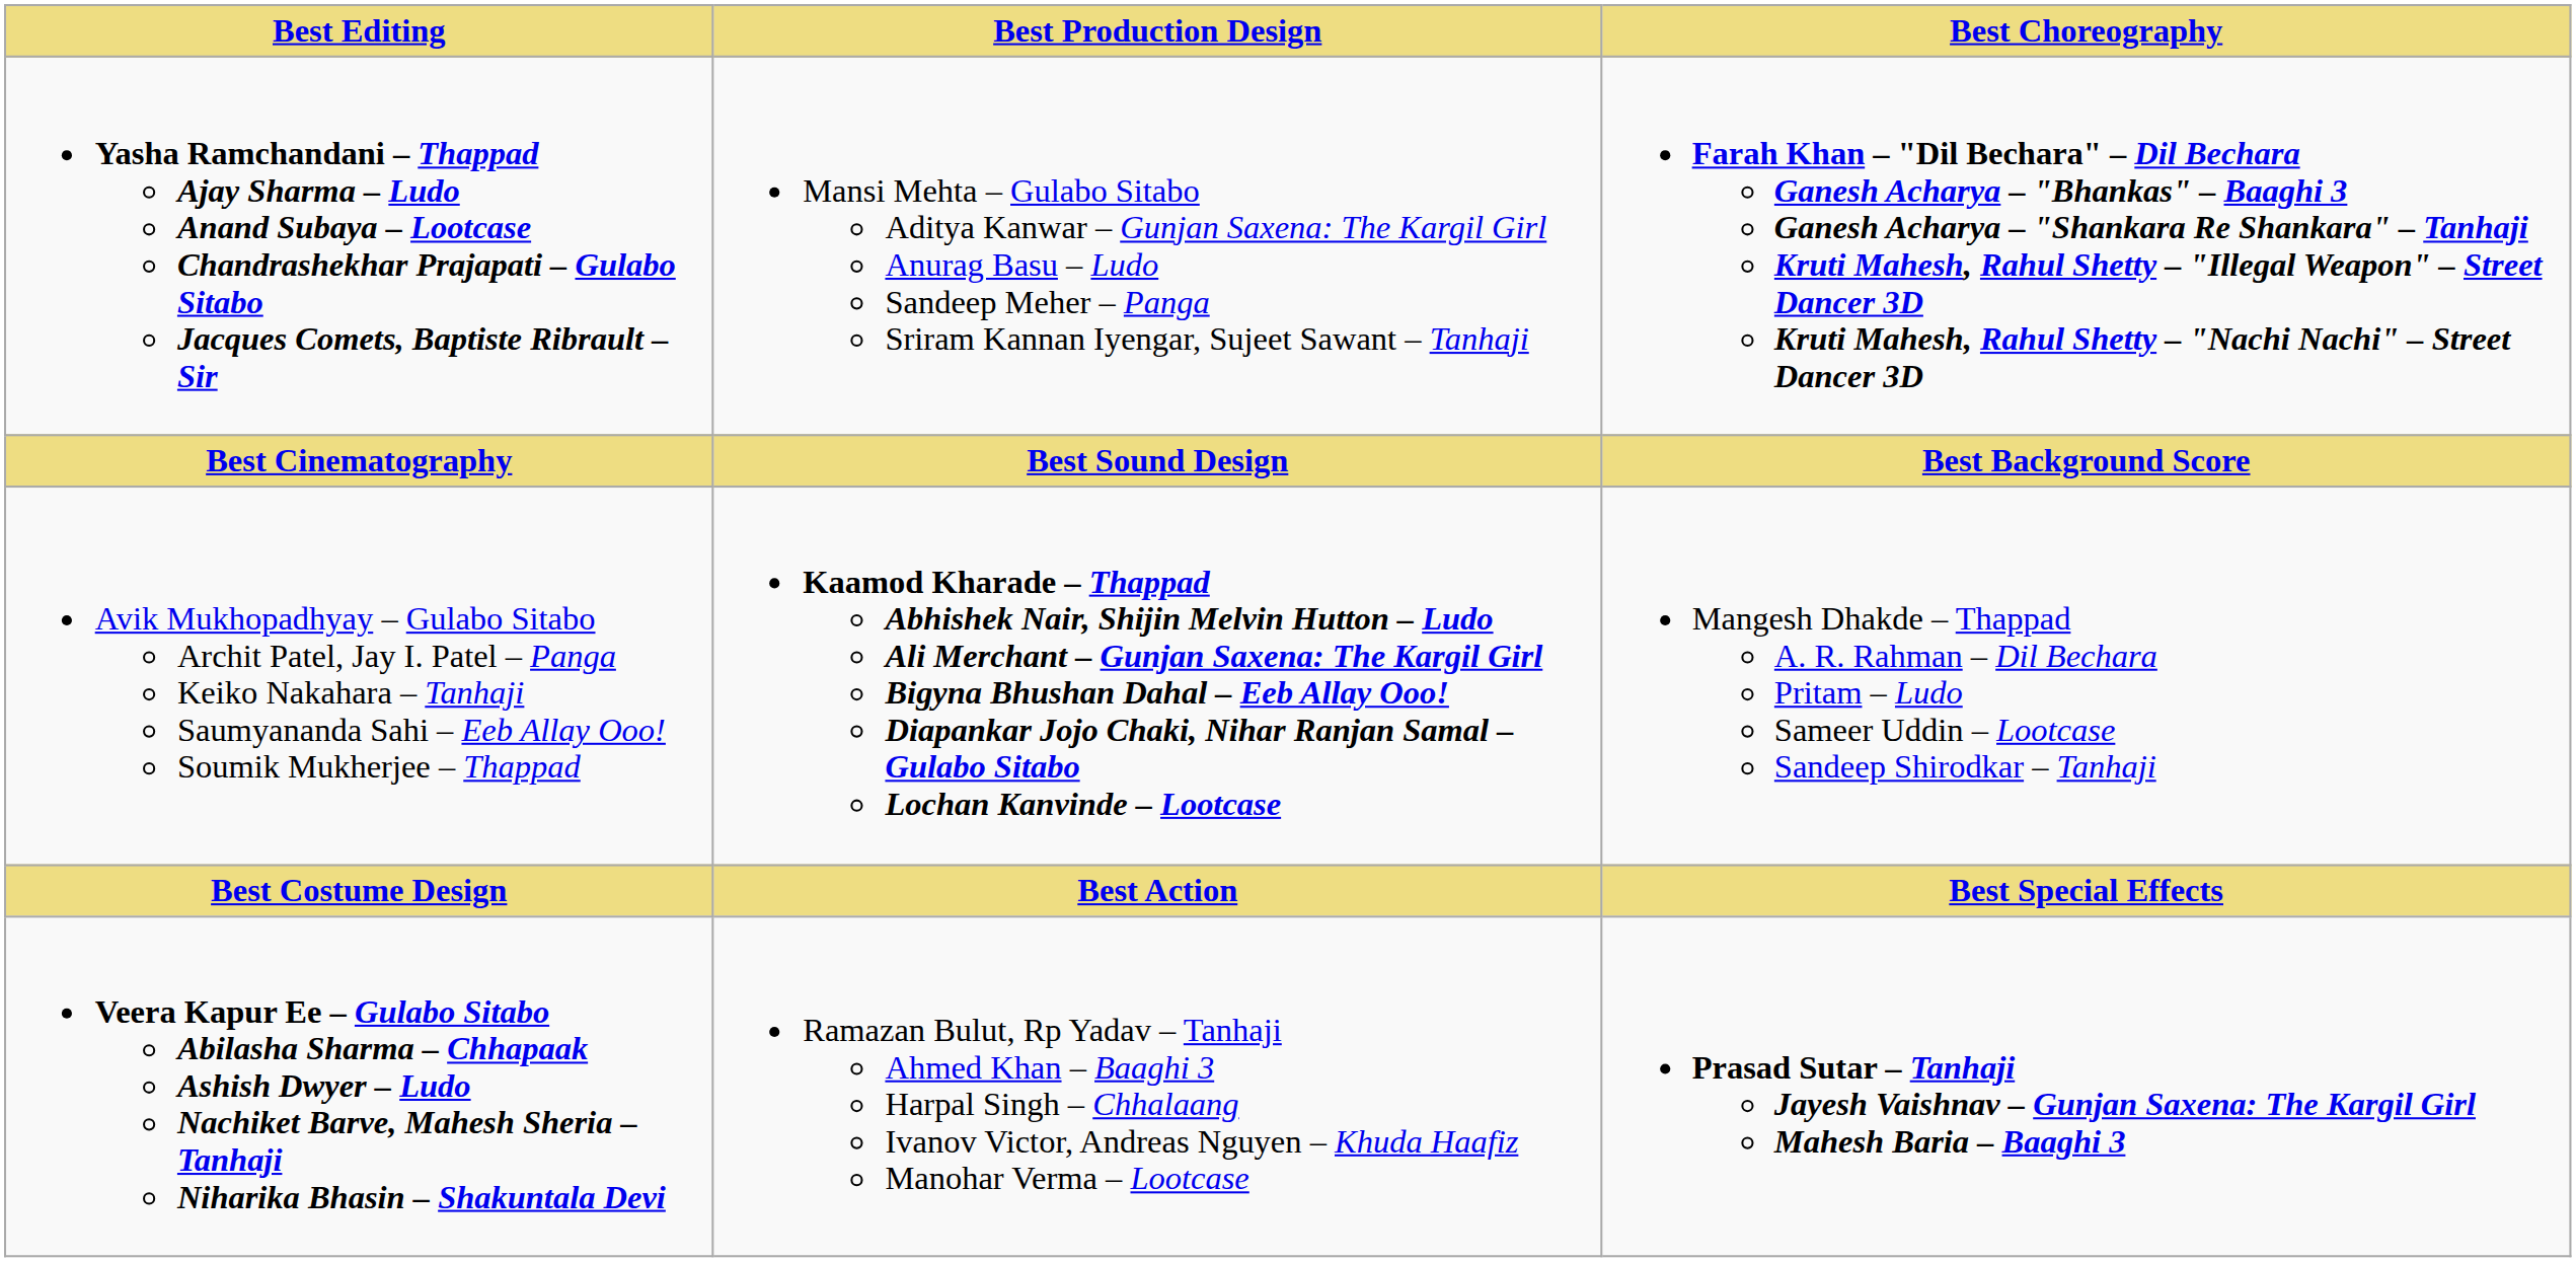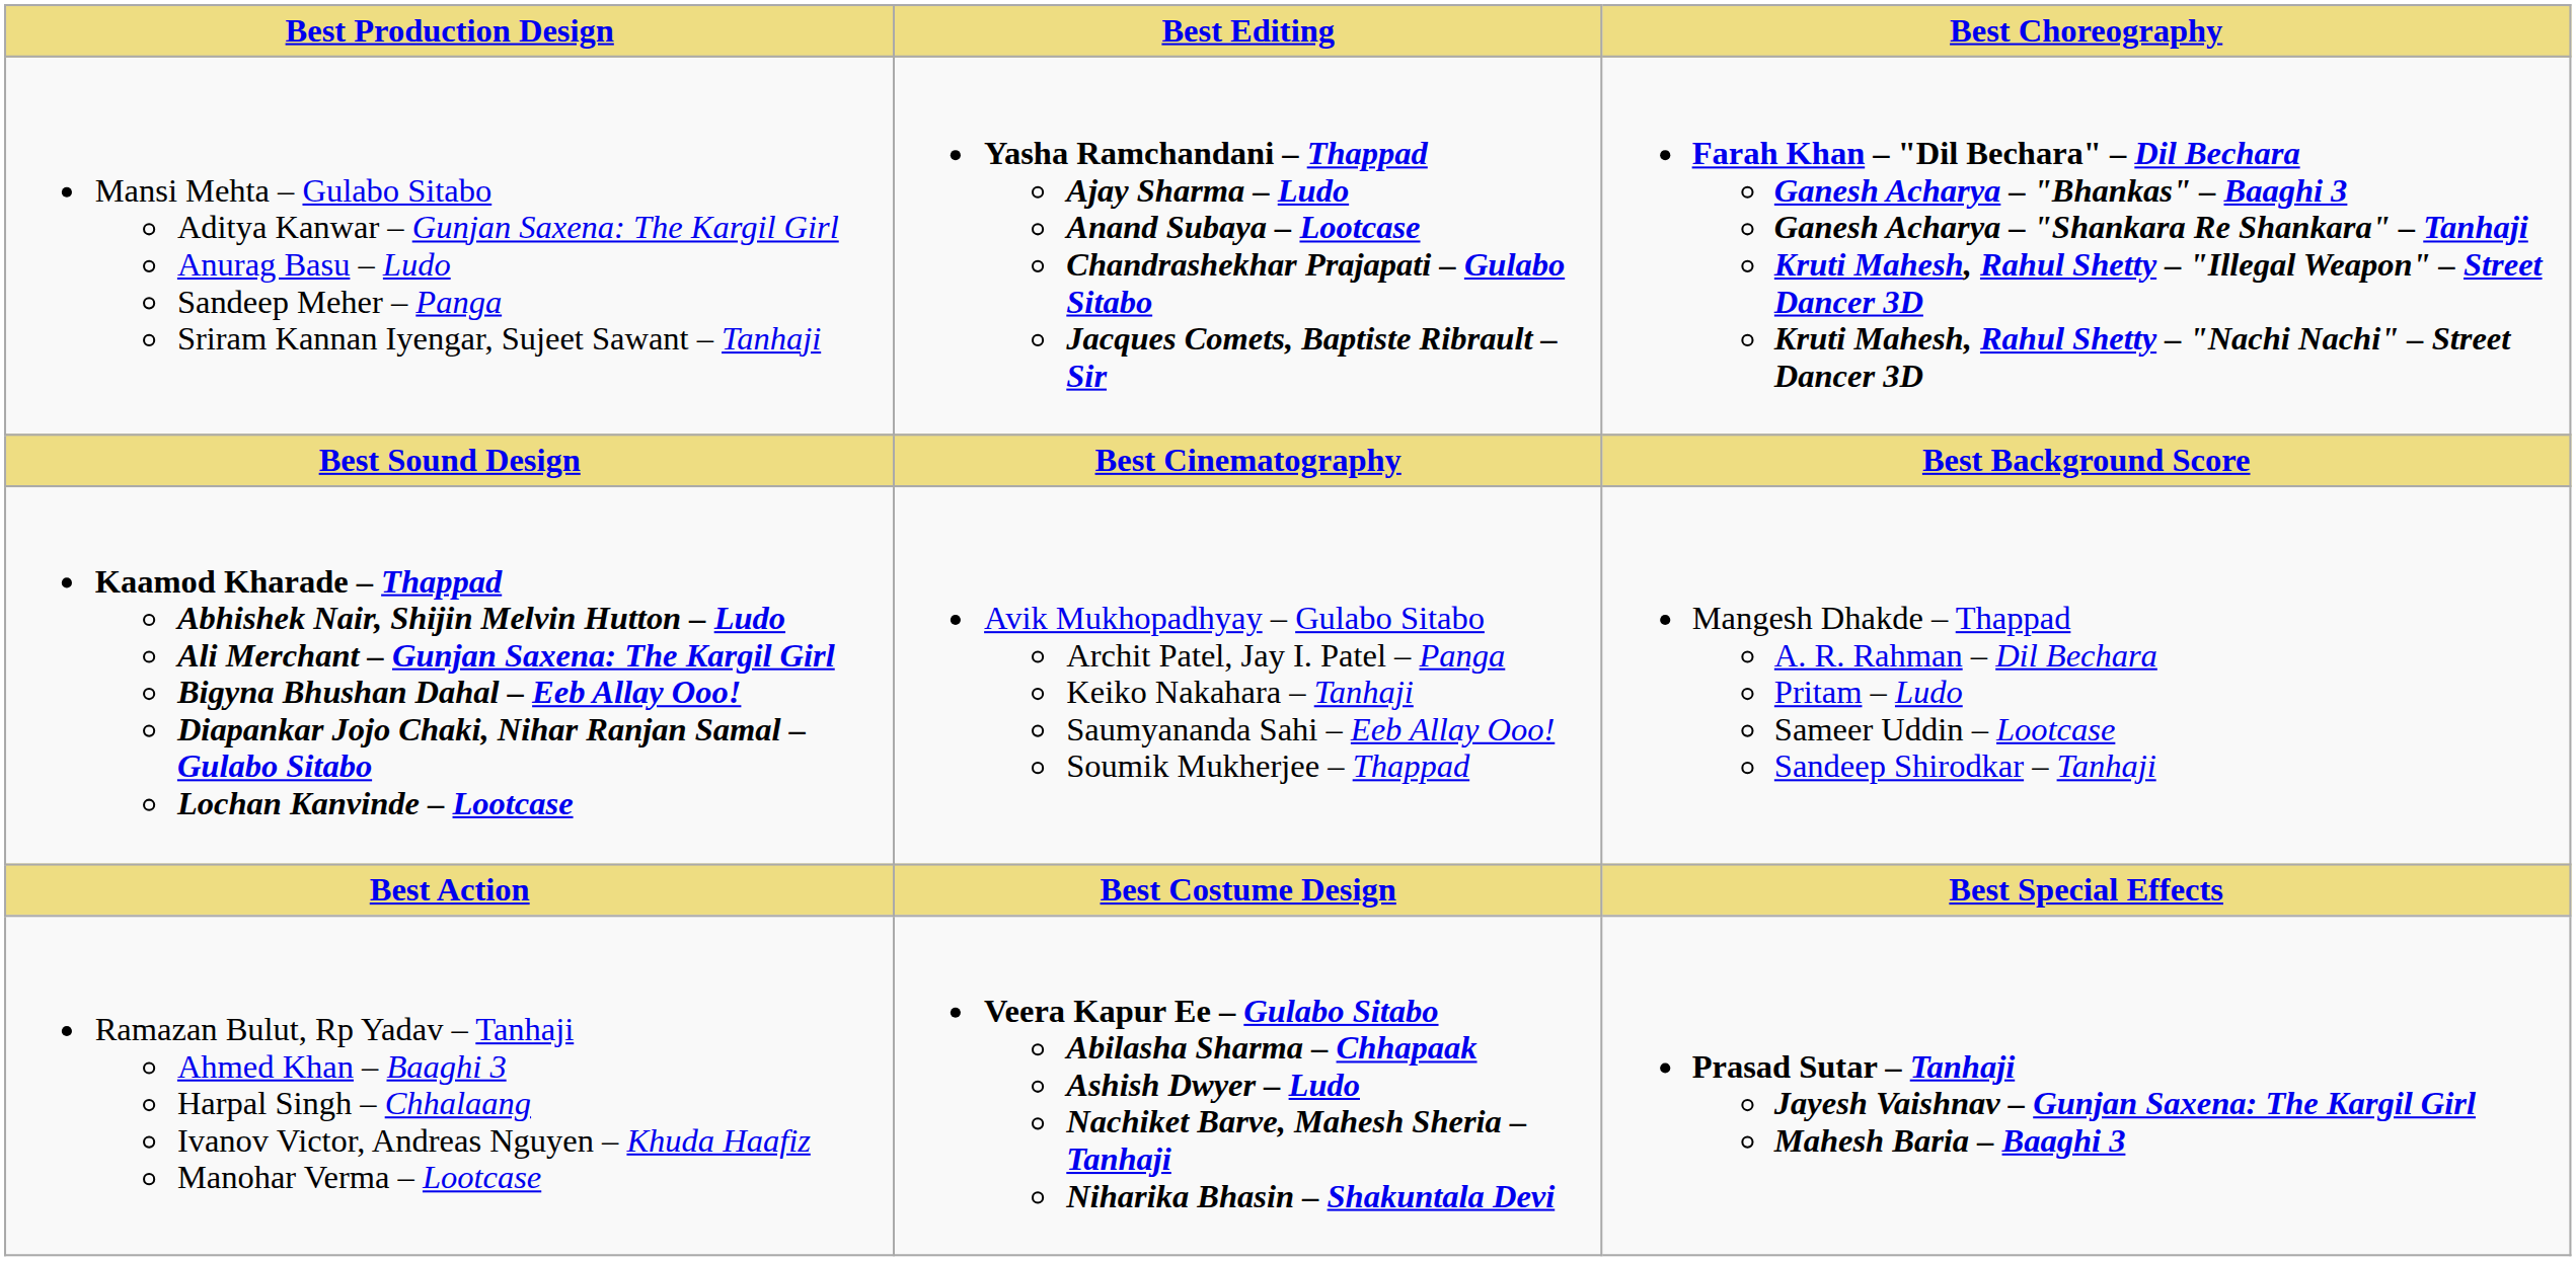columns swapped: Best Editing <-> Best Production Design
